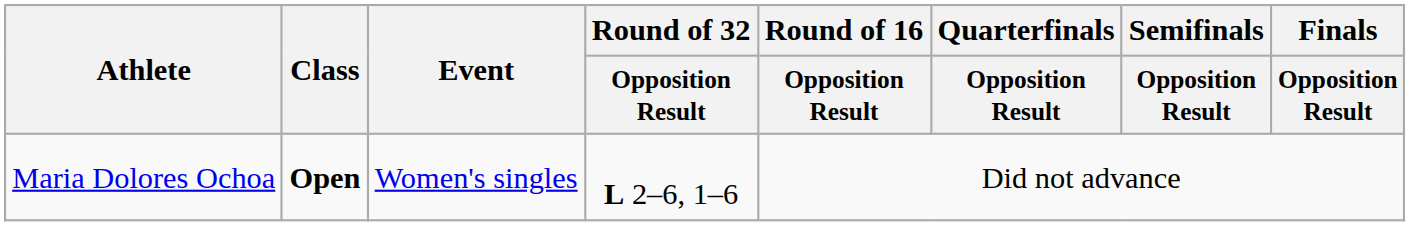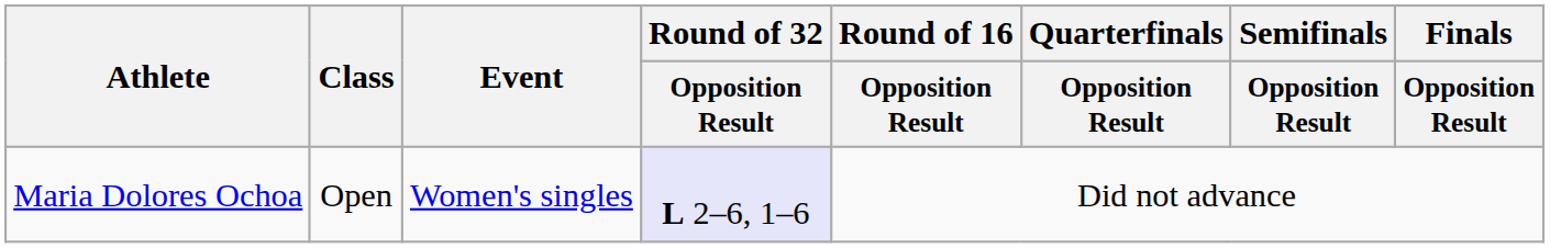Maria Dolores Ochoa | Class: bold -> normal
Maria Dolores Ochoa | Round of 32 / Opposition Result: no background -> lavender background
